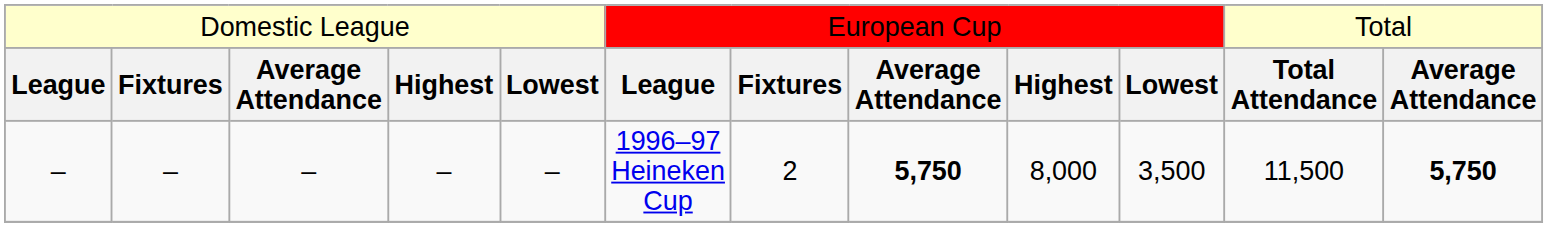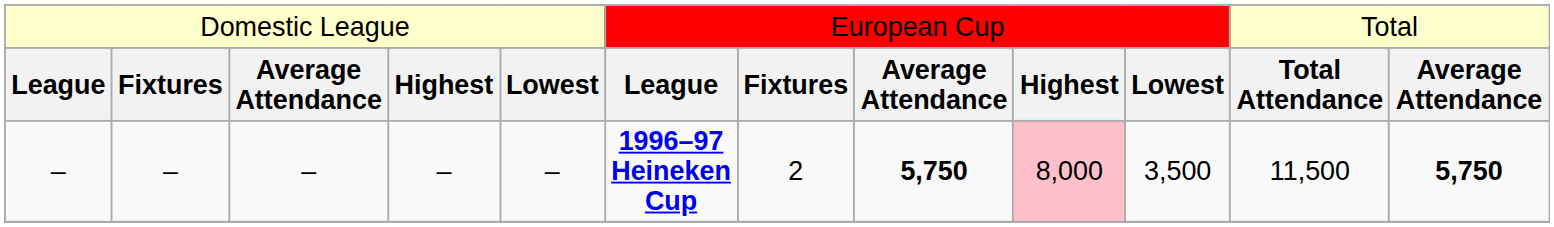row 3 | column 6: normal -> bold
row 3 | column 9: no background -> pink background
